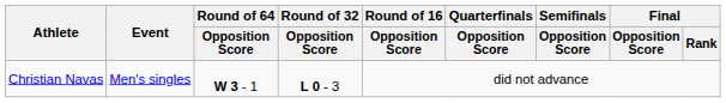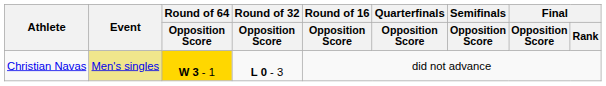Christian Navas | Event: no background -> khaki background
Christian Navas | Round of 64 / Opposition Score: no background -> gold background
